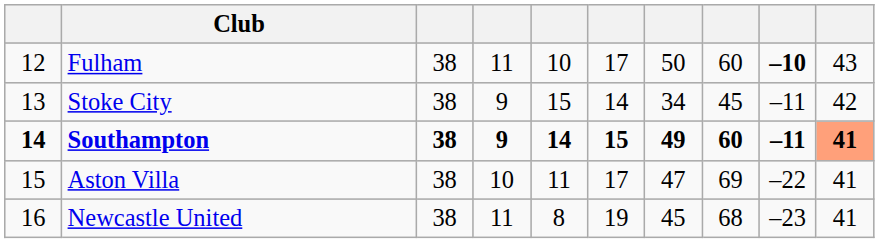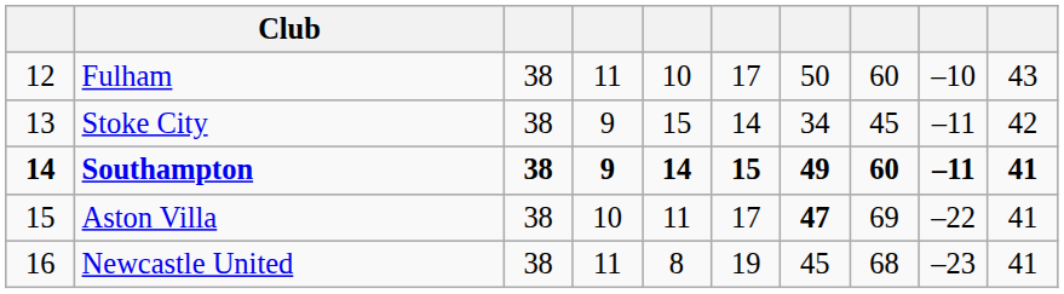Fulham | column 9: bold -> normal
Southampton | column 10: lightsalmon background -> no background
Aston Villa | column 7: normal -> bold
